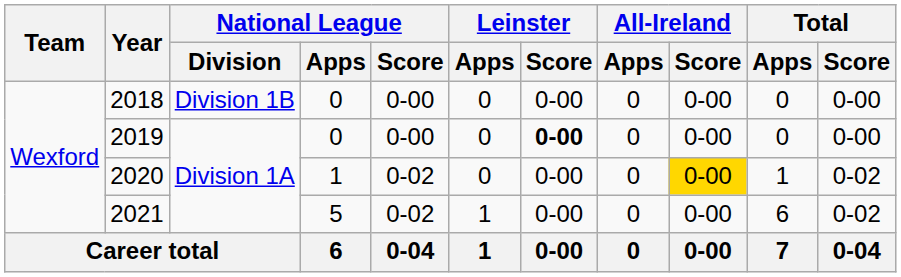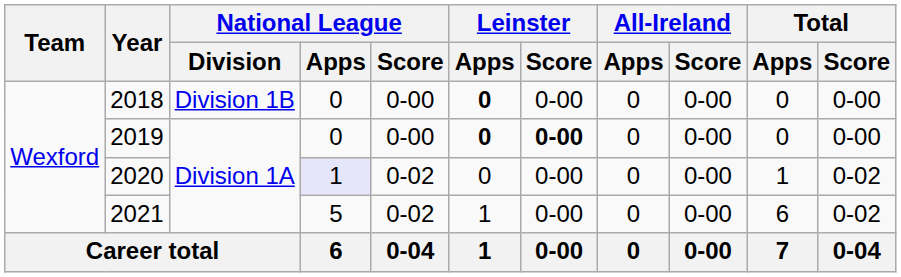2018 | Leinster / Apps: normal -> bold
2019 | Leinster / Apps: normal -> bold
2020 | National League / Apps: no background -> lavender background
2020 | All-Ireland / Score: gold background -> no background
